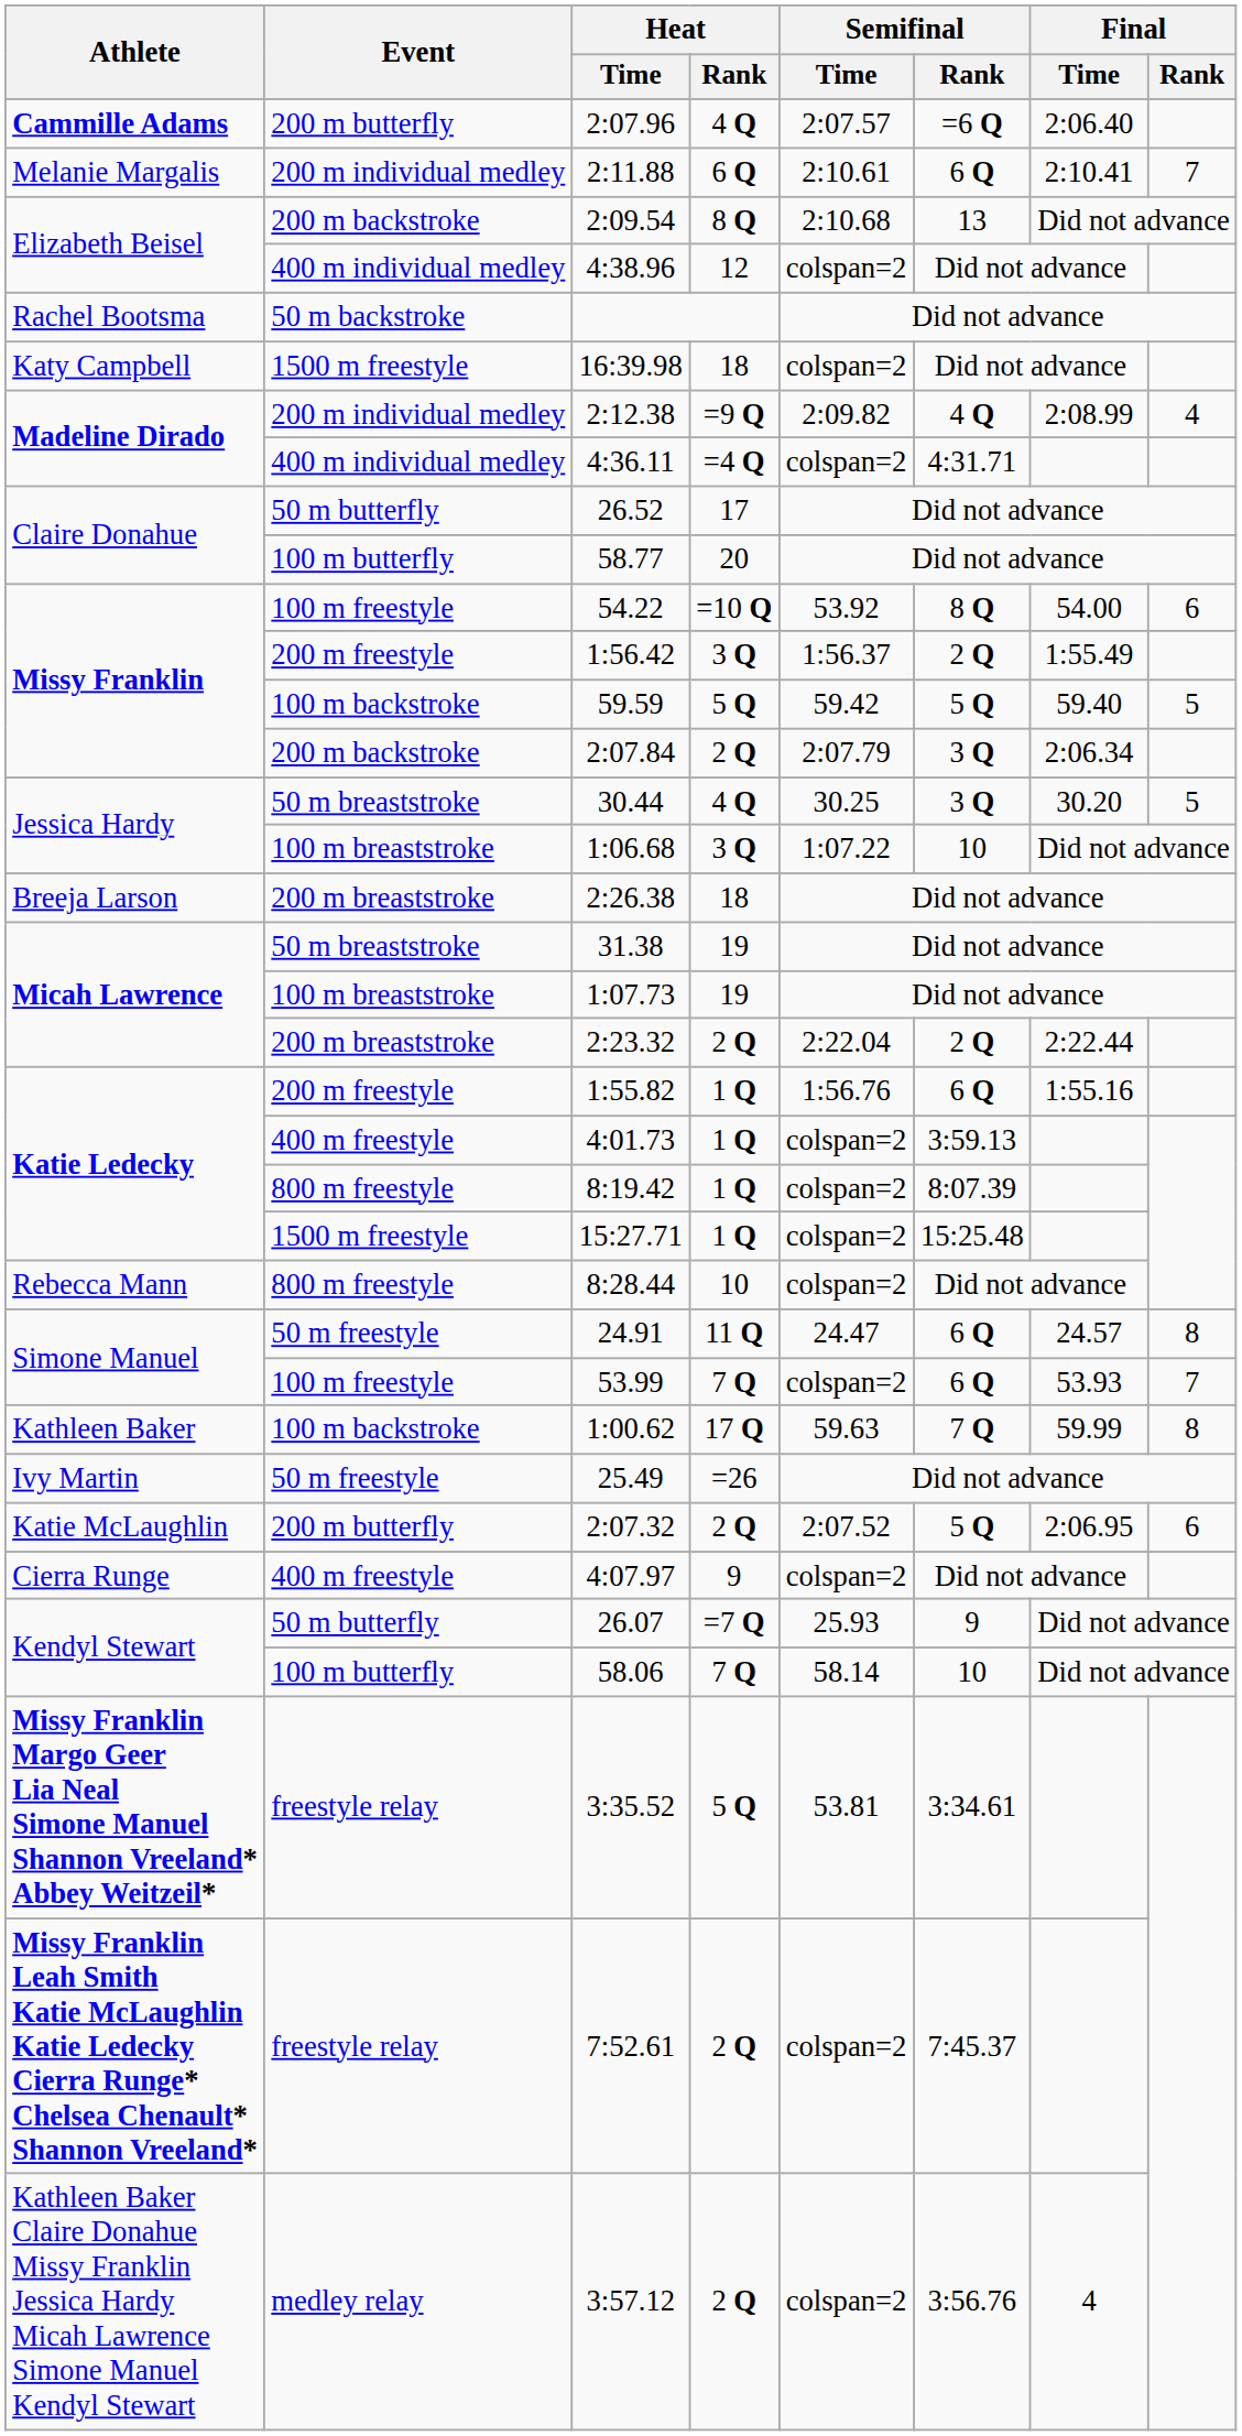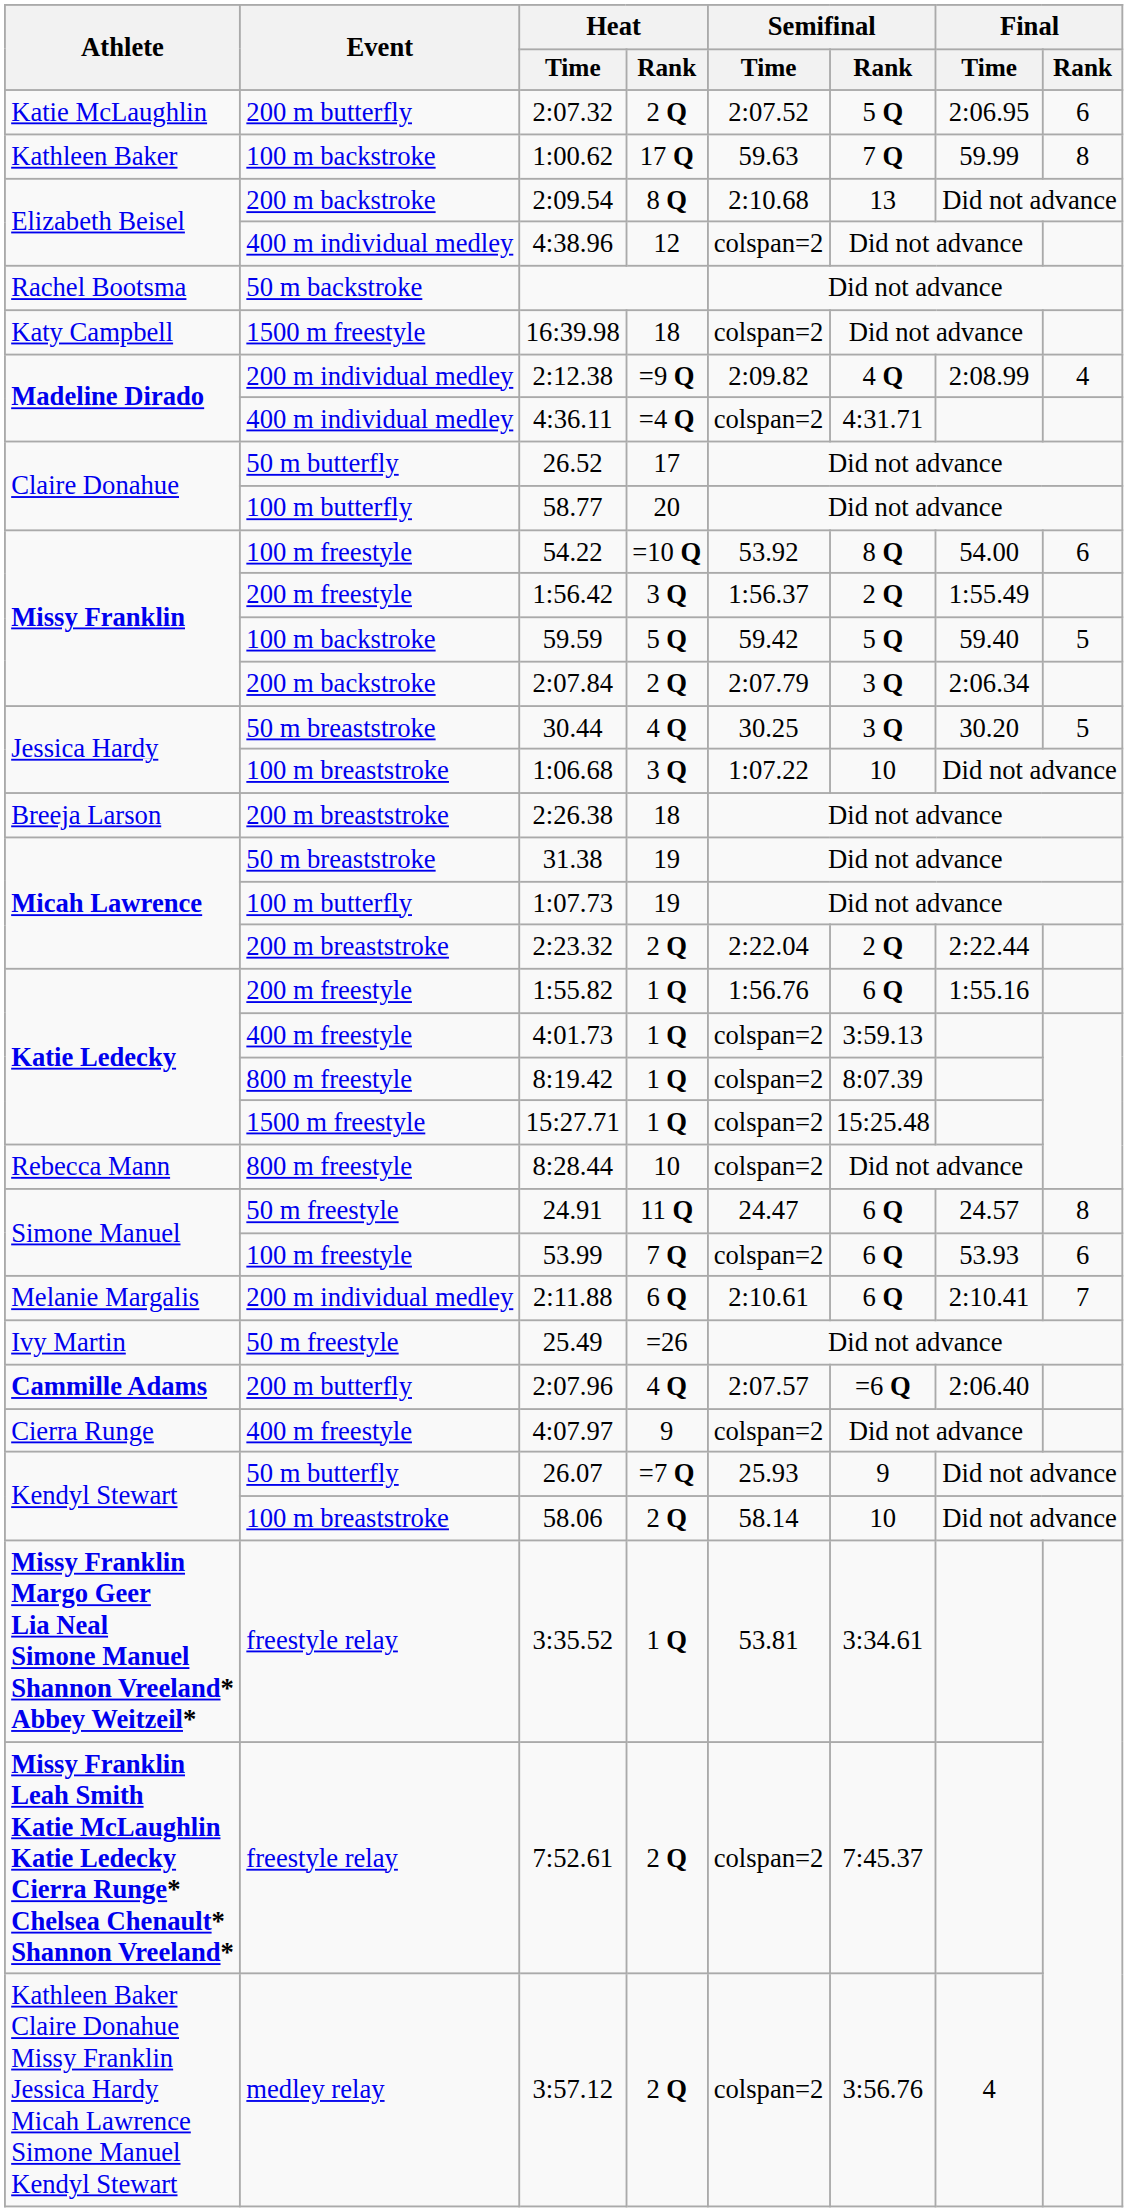rows swapped: 2:07.96 <-> 2:07.32
rows swapped: 1:00.62 <-> 2:11.88
1:07.73 | Event: 100 m breaststroke -> 100 m butterfly
53.99 | Final / Rank: 7 -> 6
58.06 | Event: 100 m butterfly -> 100 m breaststroke
58.06 | Heat / Rank: 7 Q -> 2 Q
3:35.52 | Heat / Rank: 5 Q -> 1 Q
